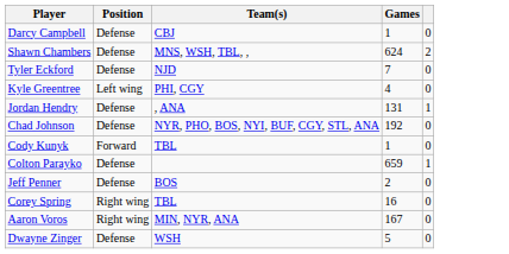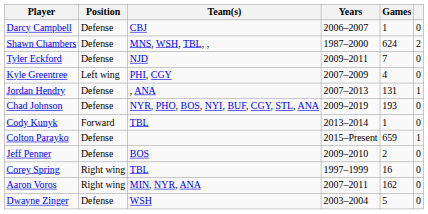+ column: Years | 2006–2007 | 1987–2000 | 2009–2011 | 2007–2009 | 2007–2013 | 2009–2019 | 2013–2014 | 2015–Present | 2009–2010 | 1997–1999 | 2007–2011 | 2003–2004
Chad Johnson | Games: 192 -> 193
Aaron Voros | Games: 167 -> 162
